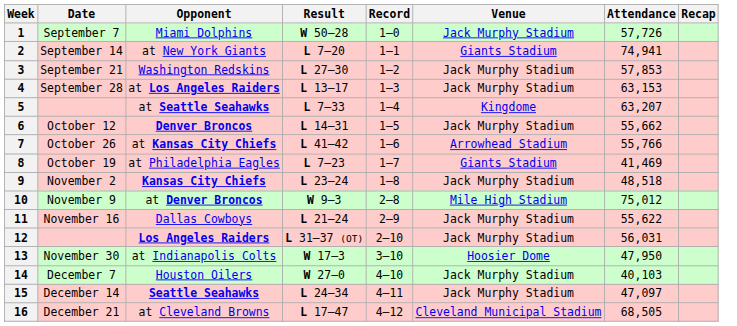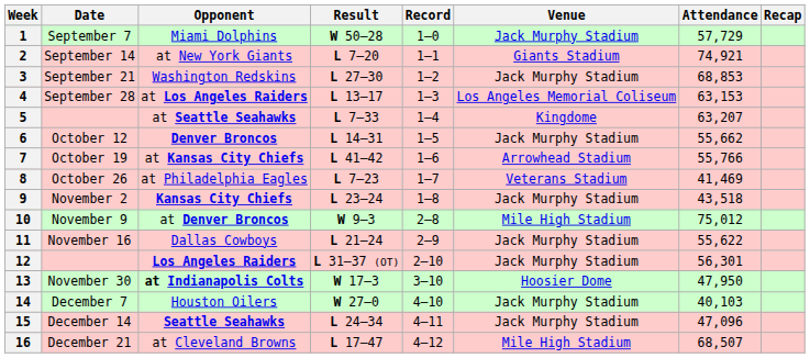1 | Attendance: 57,726 -> 57,729
2 | Attendance: 74,941 -> 74,921
3 | Attendance: 57,853 -> 68,853
4 | Venue: Jack Murphy Stadium -> Los Angeles Memorial Coliseum
7 | Date: October 26 -> October 19
8 | Date: October 19 -> October 26
8 | Venue: Giants Stadium -> Veterans Stadium
9 | Attendance: 48,518 -> 43,518
12 | Attendance: 56,031 -> 56,301
13 | Opponent: normal -> bold
15 | Attendance: 47,097 -> 47,096
16 | Venue: Cleveland Municipal Stadium -> Mile High Stadium
16 | Attendance: 68,505 -> 68,507
